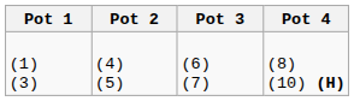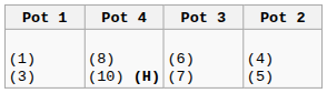columns swapped: Pot 2 <-> Pot 4
